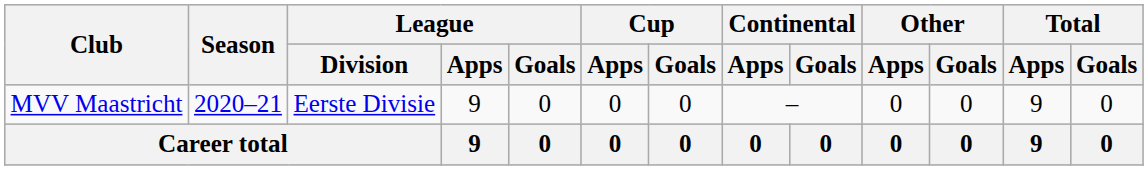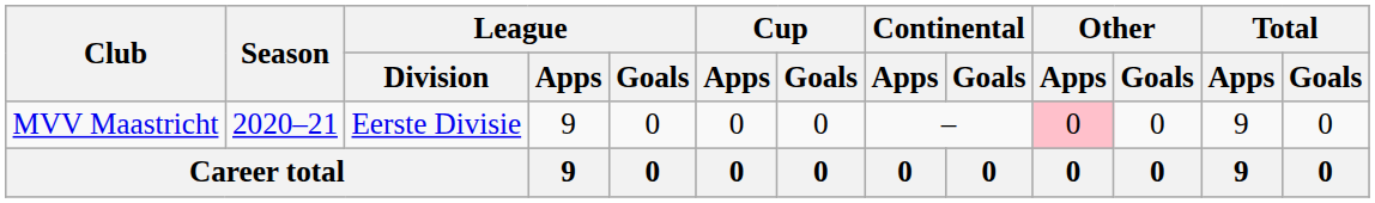MVV Maastricht | Other / Apps: no background -> pink background
